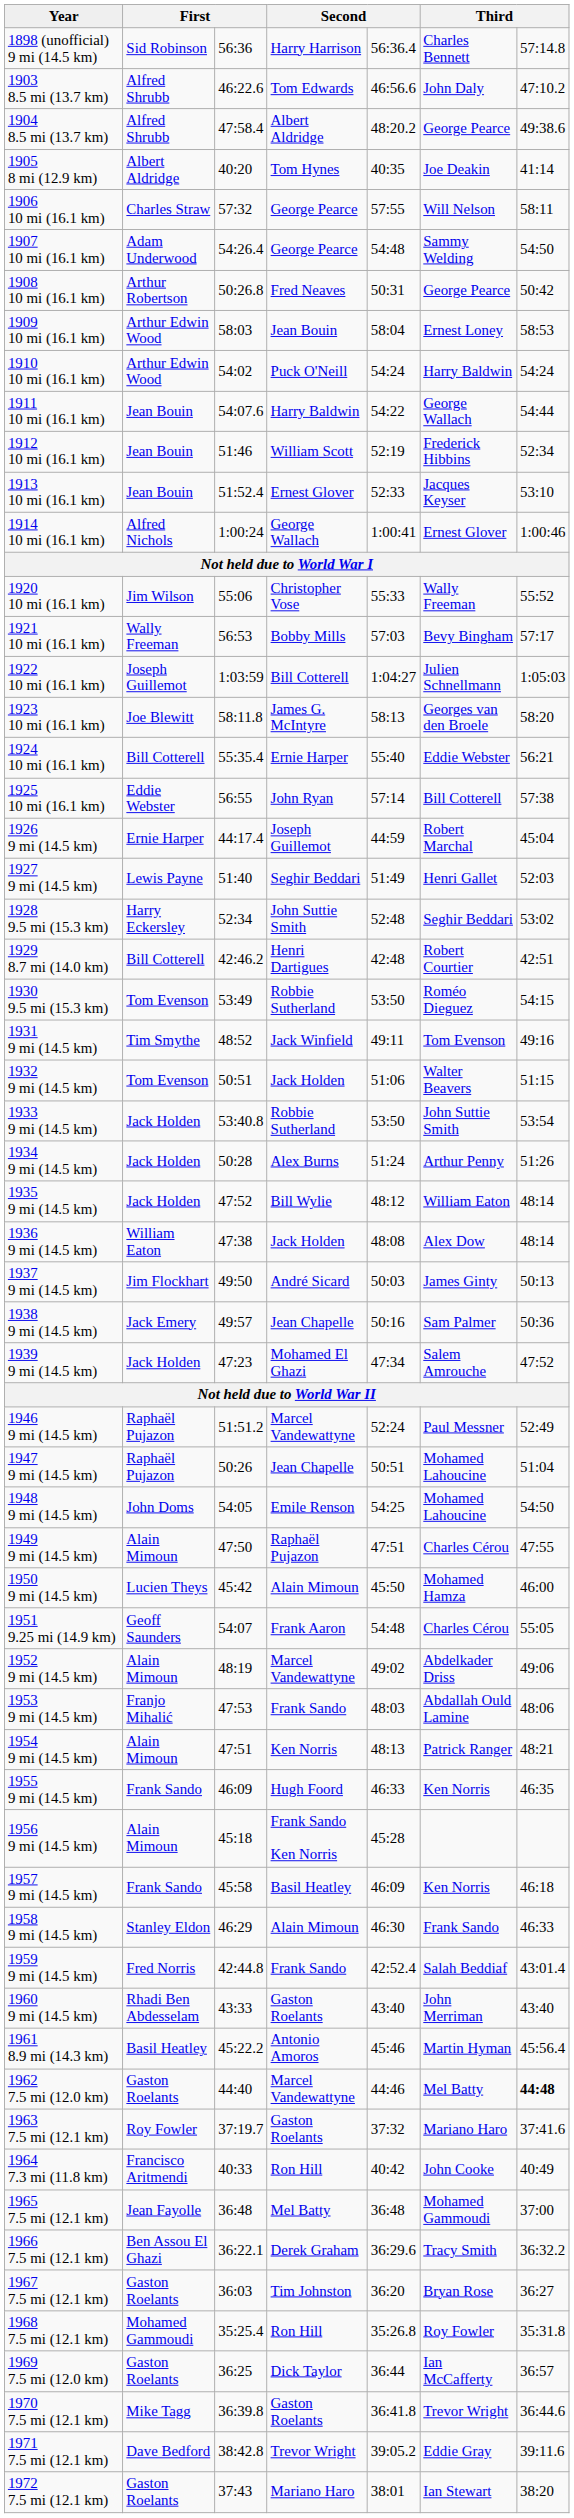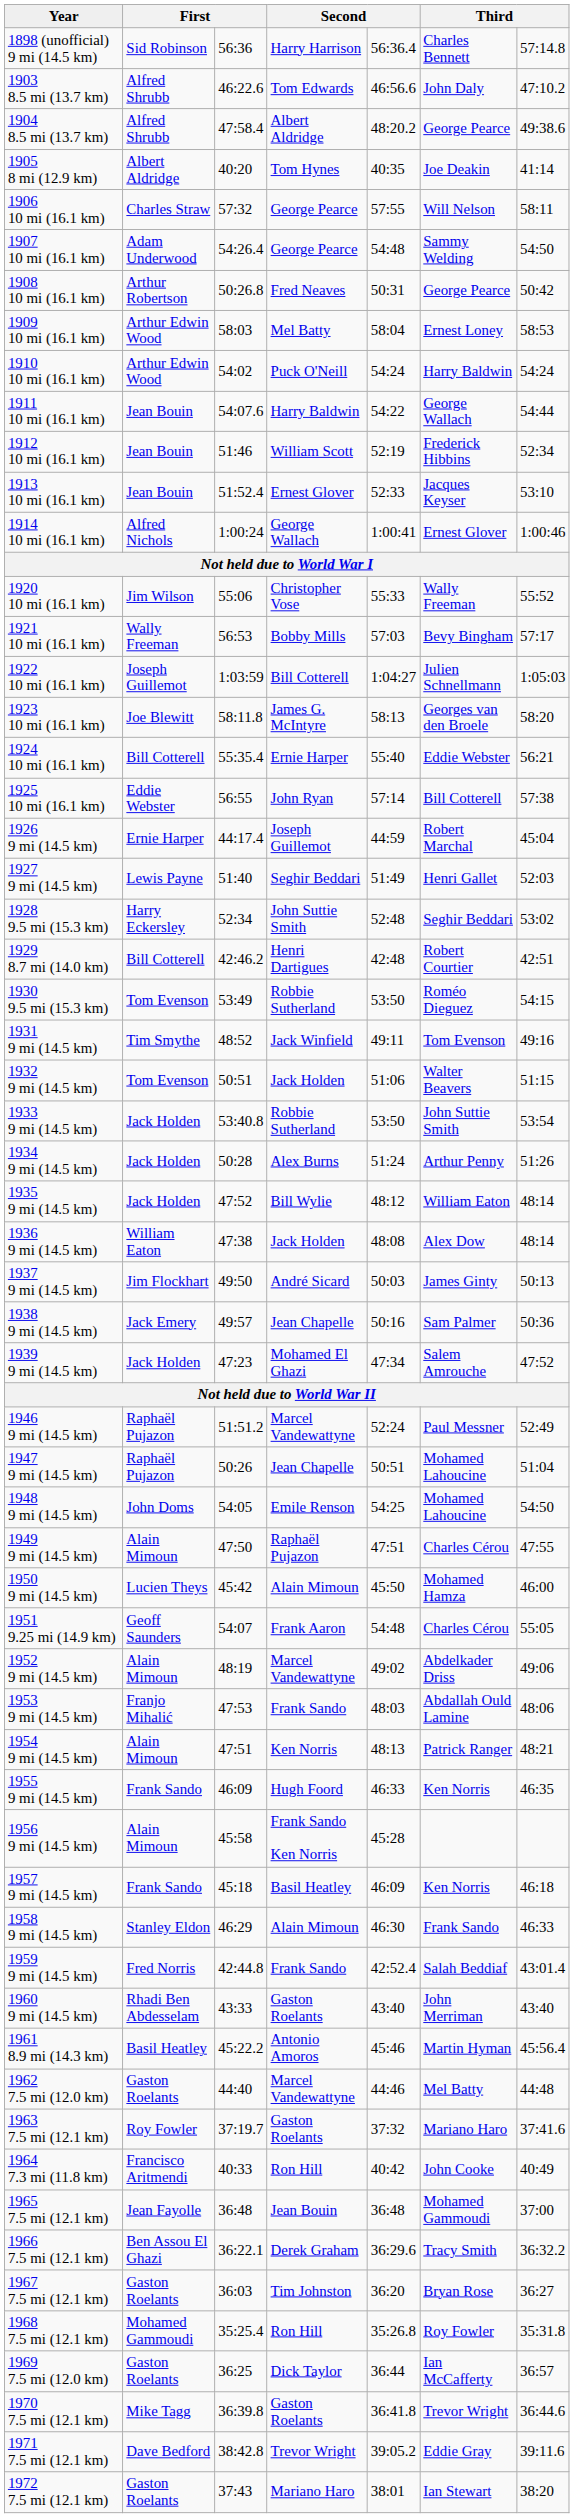1909 10 mi (16.1 km) | column 4: Jean Bouin -> Mel Batty
1956 9 mi (14.5 km) | column 3: 45:18 -> 45:58
1957 9 mi (14.5 km) | column 3: 45:58 -> 45:18
1962 7.5 mi (12.0 km) | column 7: bold -> normal
1965 7.5 mi (12.1 km) | column 4: Mel Batty -> Jean Bouin
